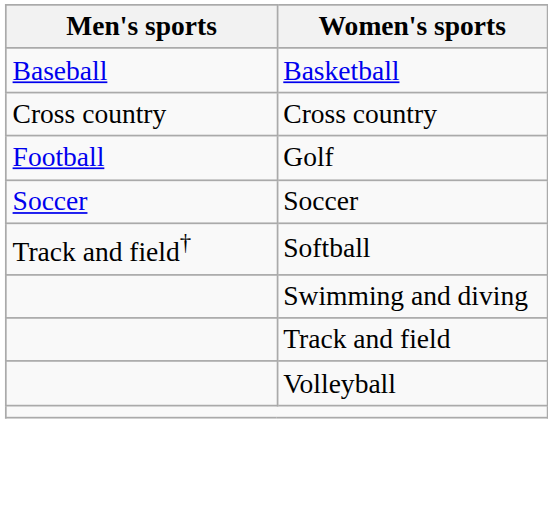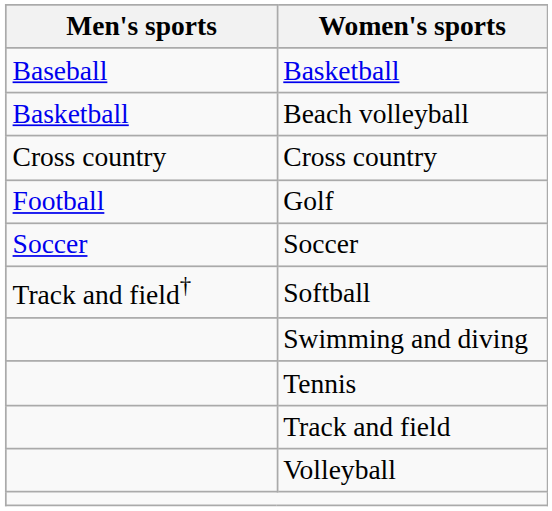+ row: Basketball | Beach volleyball
+ row: Tennis
